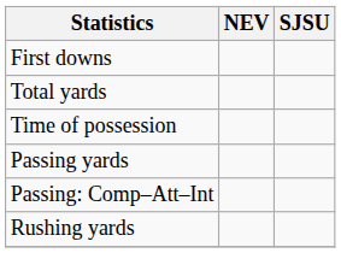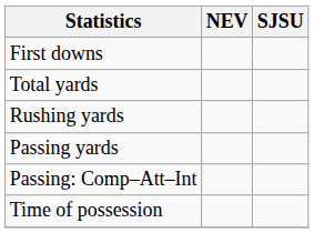rows swapped: Rushing yards <-> Time of possession
